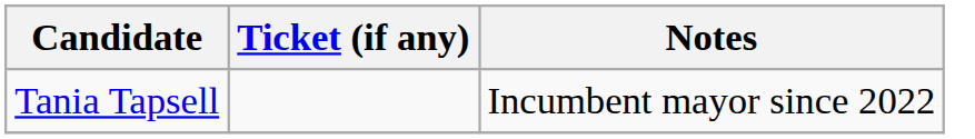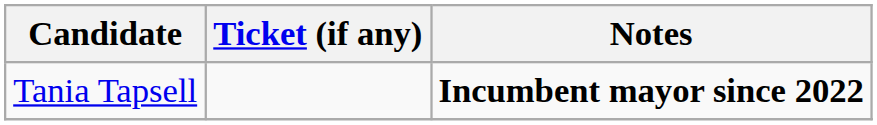Tania Tapsell | Notes: normal -> bold
